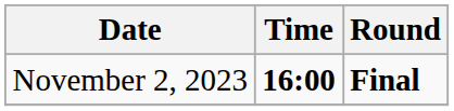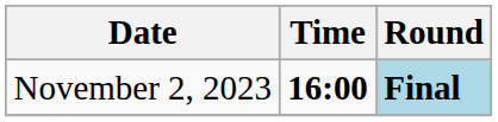November 2, 2023 | Round: no background -> lightblue background
